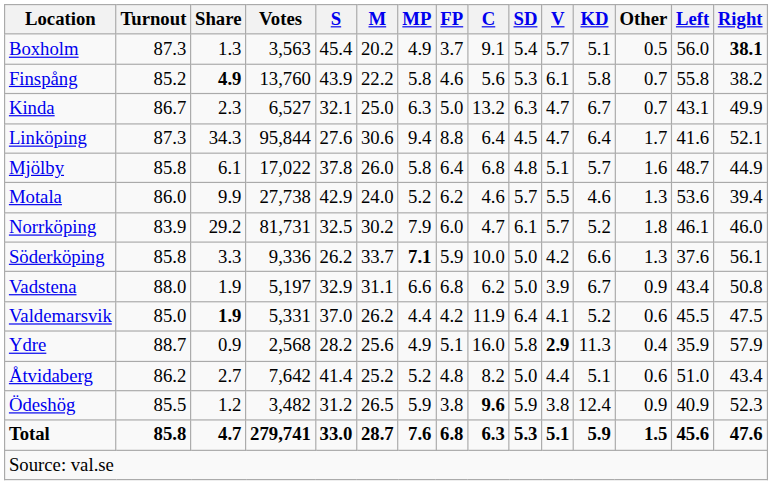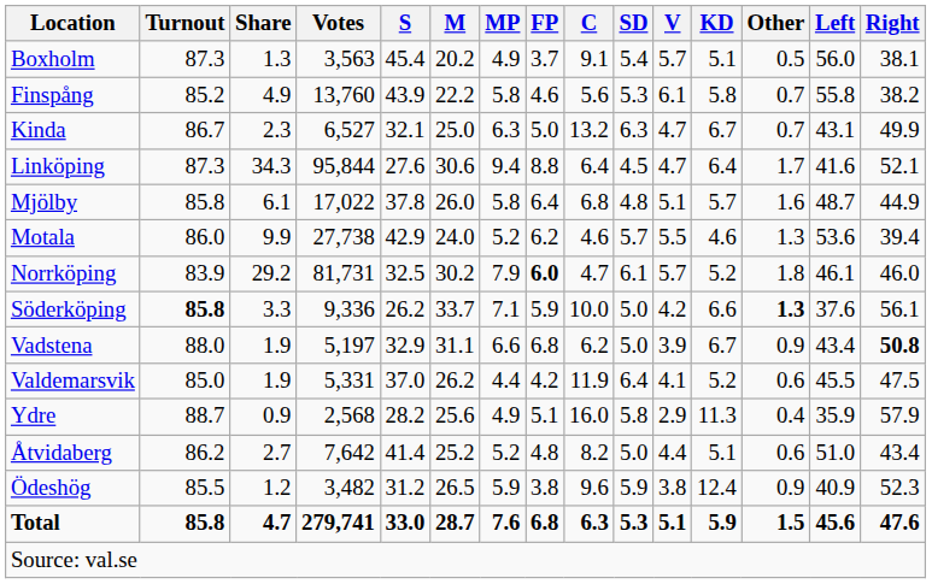Boxholm | Right: bold -> normal
Finspång | Share: bold -> normal
Norrköping | FP: normal -> bold
Söderköping | Turnout: normal -> bold
Söderköping | MP: bold -> normal
Söderköping | Other: normal -> bold
Vadstena | Right: normal -> bold
Valdemarsvik | Share: bold -> normal
Ydre | V: bold -> normal
Ödeshög | C: bold -> normal
